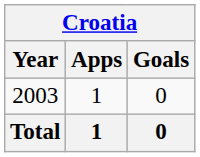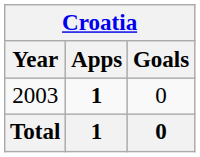2003 | Apps: normal -> bold
